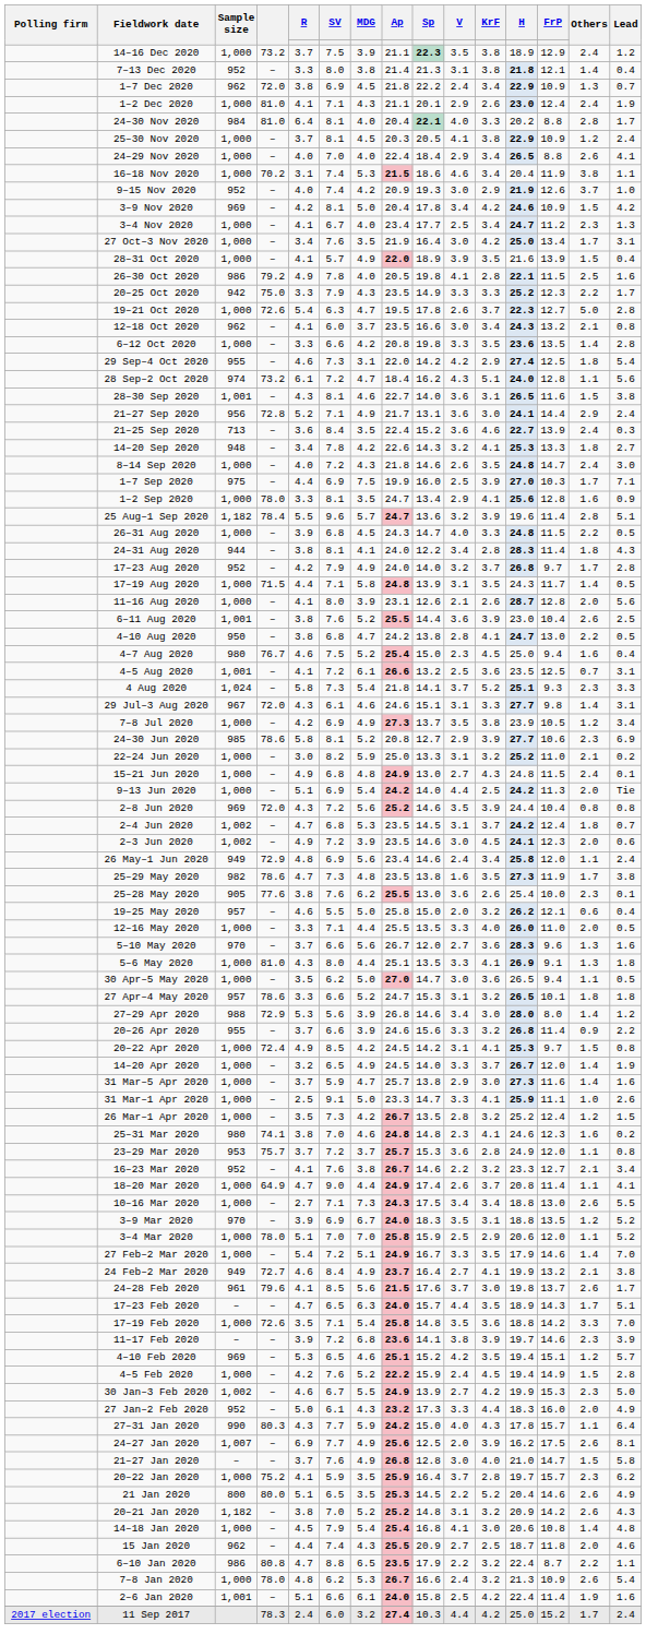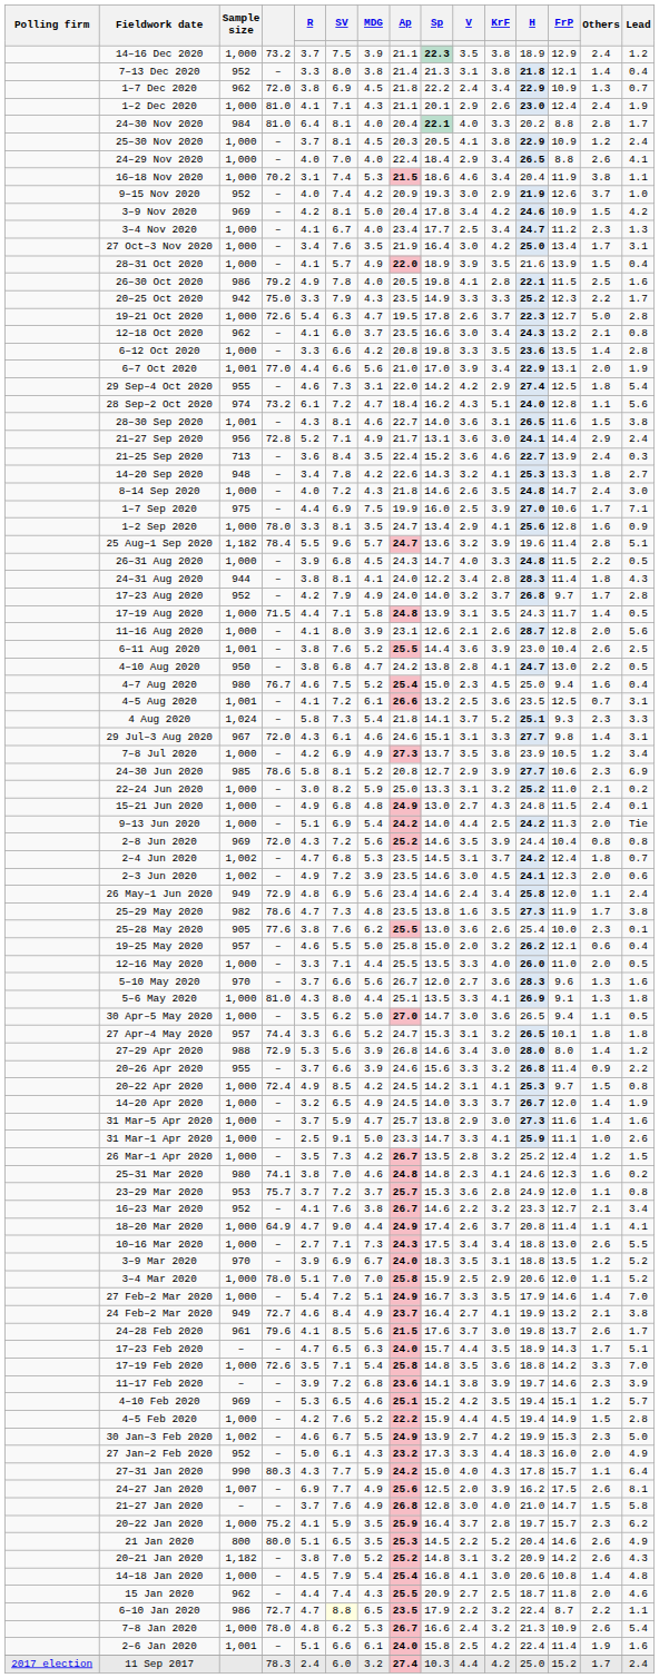+ row: 6–7 Oct 2020 | 1,001 | 77.0 | 4.4 | 6.6 | 5.6 | 21.0 | 17.0 | 3.9 | 3.4 | 22.9 | 13.1 | 2.0 | 1.9
1–7 Sep 2020 | FrP: 10.3 -> 10.6
27 Apr–4 May 2020 | column 4: 78.6 -> 74.4
4–5 Feb 2020 | V: 2.4 -> 4.4
6–10 Jan 2020 | column 4: 80.8 -> 72.7
6–10 Jan 2020 | SV: no background -> lightyellow background
